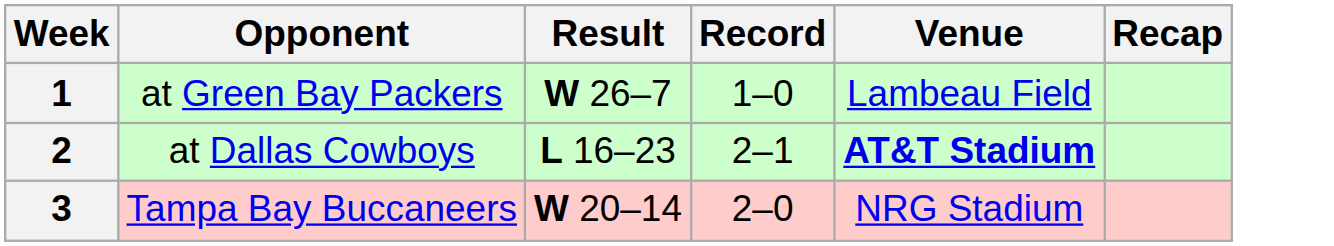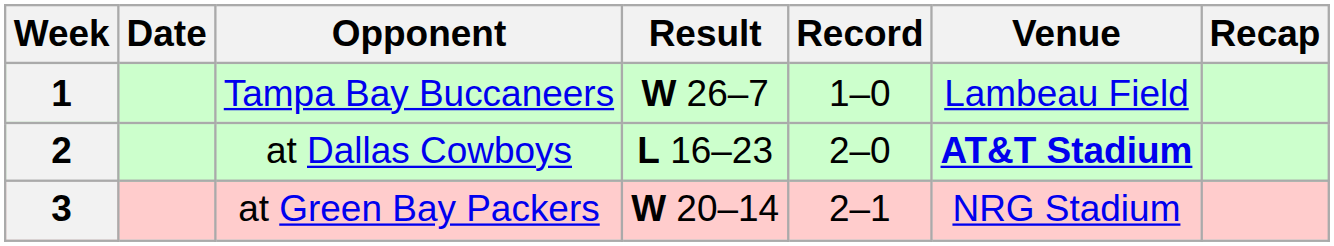+ column: Date
1 | Opponent: at Green Bay Packers -> Tampa Bay Buccaneers
2 | Record: 2–1 -> 2–0
3 | Opponent: Tampa Bay Buccaneers -> at Green Bay Packers
3 | Record: 2–0 -> 2–1
